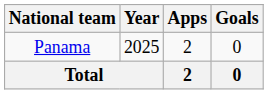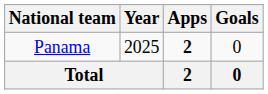Panama | Apps: normal -> bold
